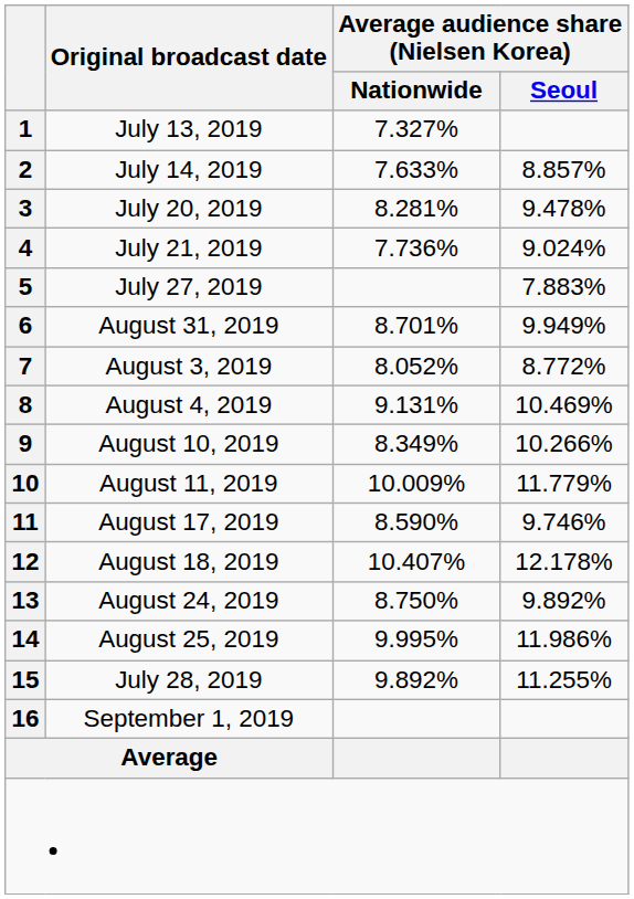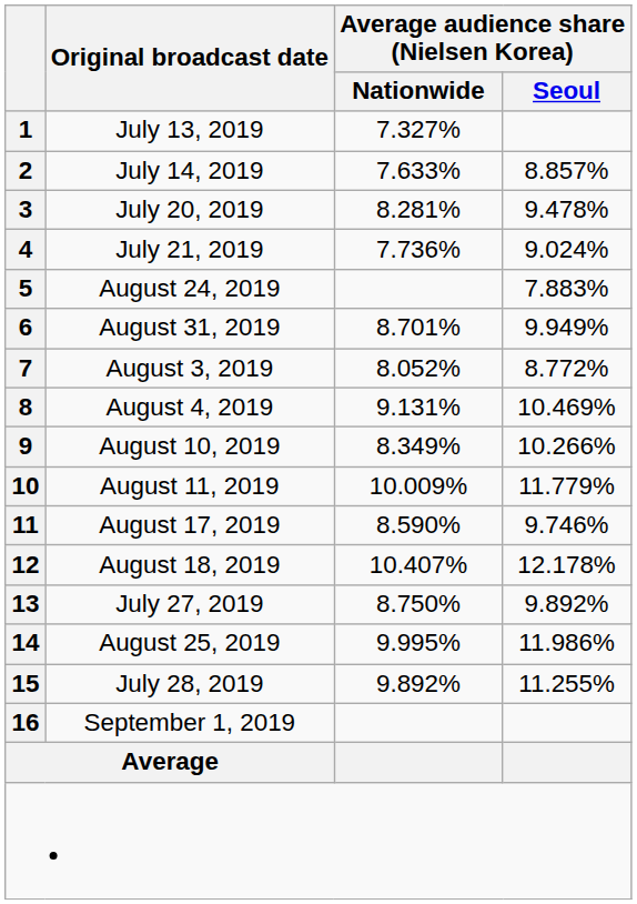5 | Original broadcast date: July 27, 2019 -> August 24, 2019
13 | Original broadcast date: August 24, 2019 -> July 27, 2019
